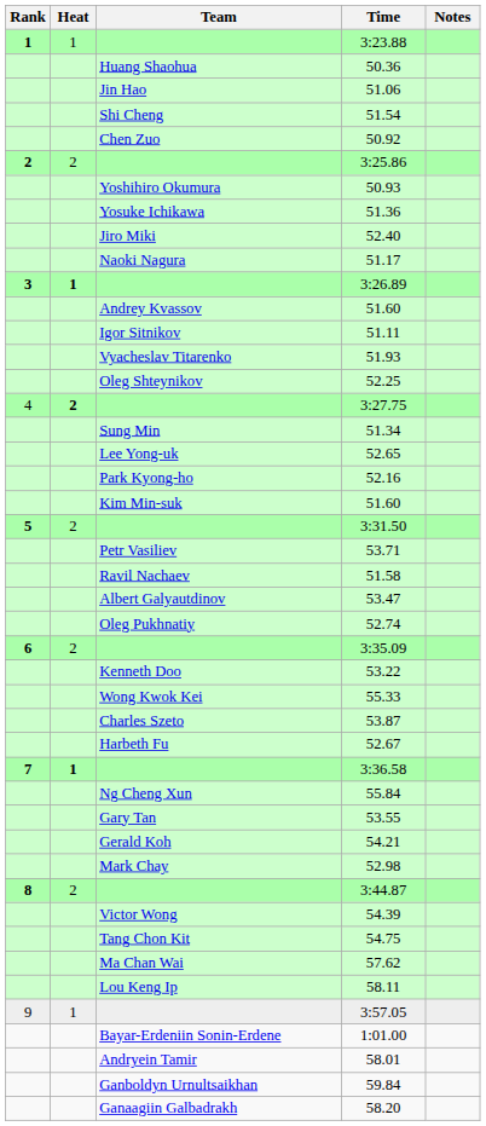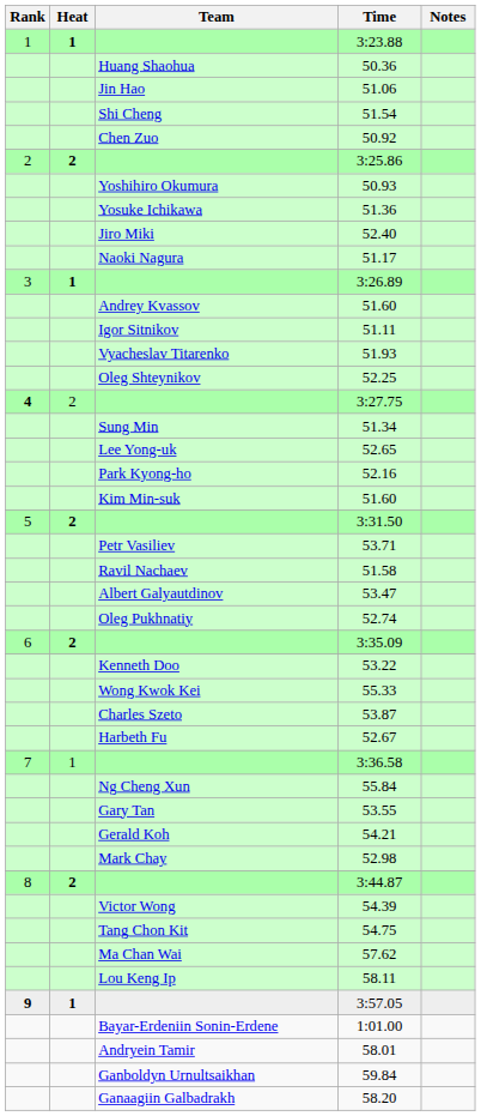3:23.88 | Rank: bold -> normal
3:23.88 | Heat: normal -> bold
3:25.86 | Rank: bold -> normal
3:25.86 | Heat: normal -> bold
3:26.89 | Rank: bold -> normal
3:27.75 | Rank: normal -> bold
3:27.75 | Heat: bold -> normal
3:31.50 | Rank: bold -> normal
3:31.50 | Heat: normal -> bold
3:35.09 | Rank: bold -> normal
3:35.09 | Heat: normal -> bold
3:36.58 | Rank: bold -> normal
3:36.58 | Heat: bold -> normal
3:44.87 | Rank: bold -> normal
3:44.87 | Heat: normal -> bold
3:57.05 | Rank: normal -> bold
3:57.05 | Heat: normal -> bold
